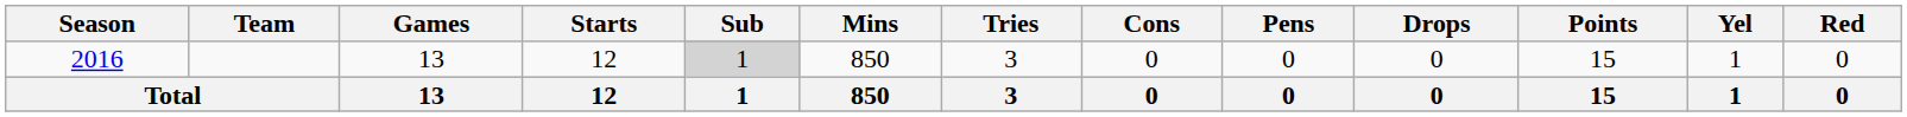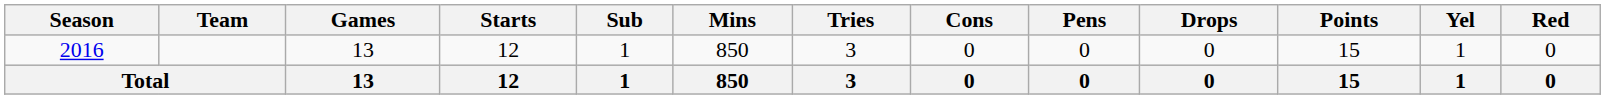2016 | Sub: lightgrey background -> no background
